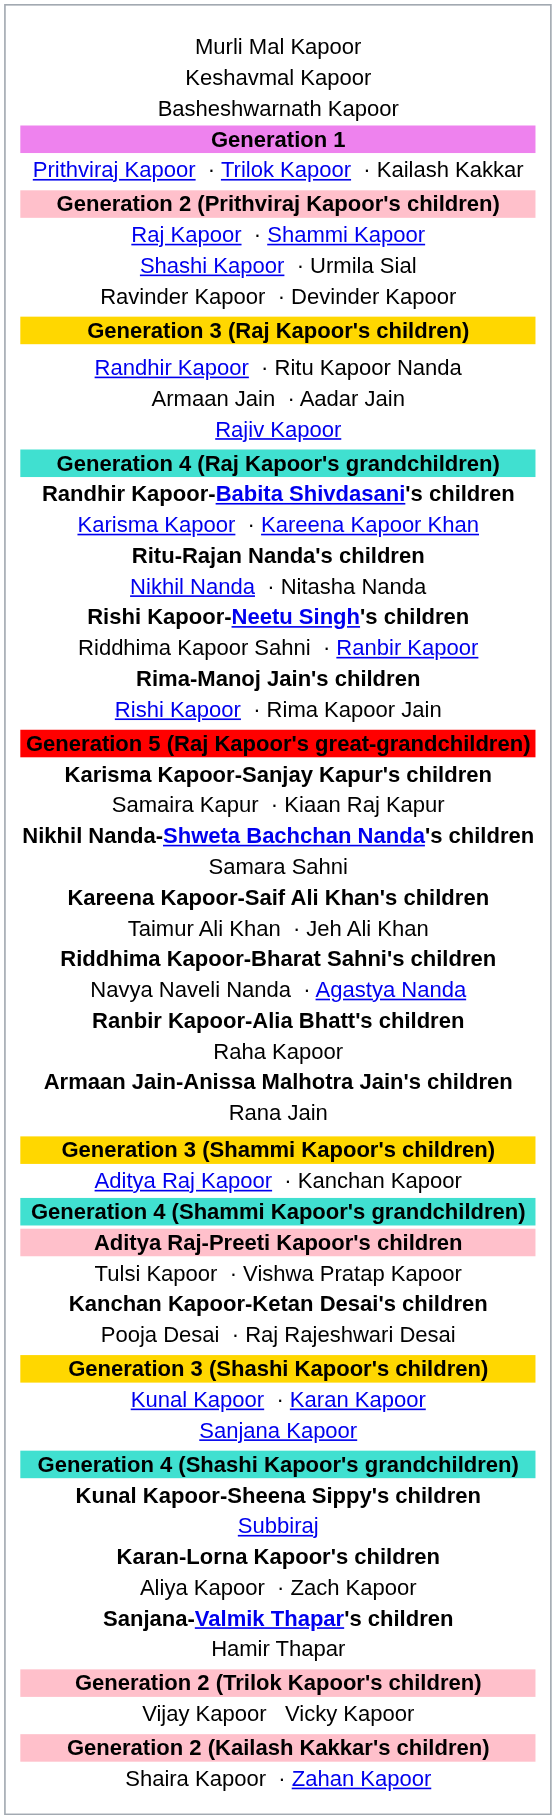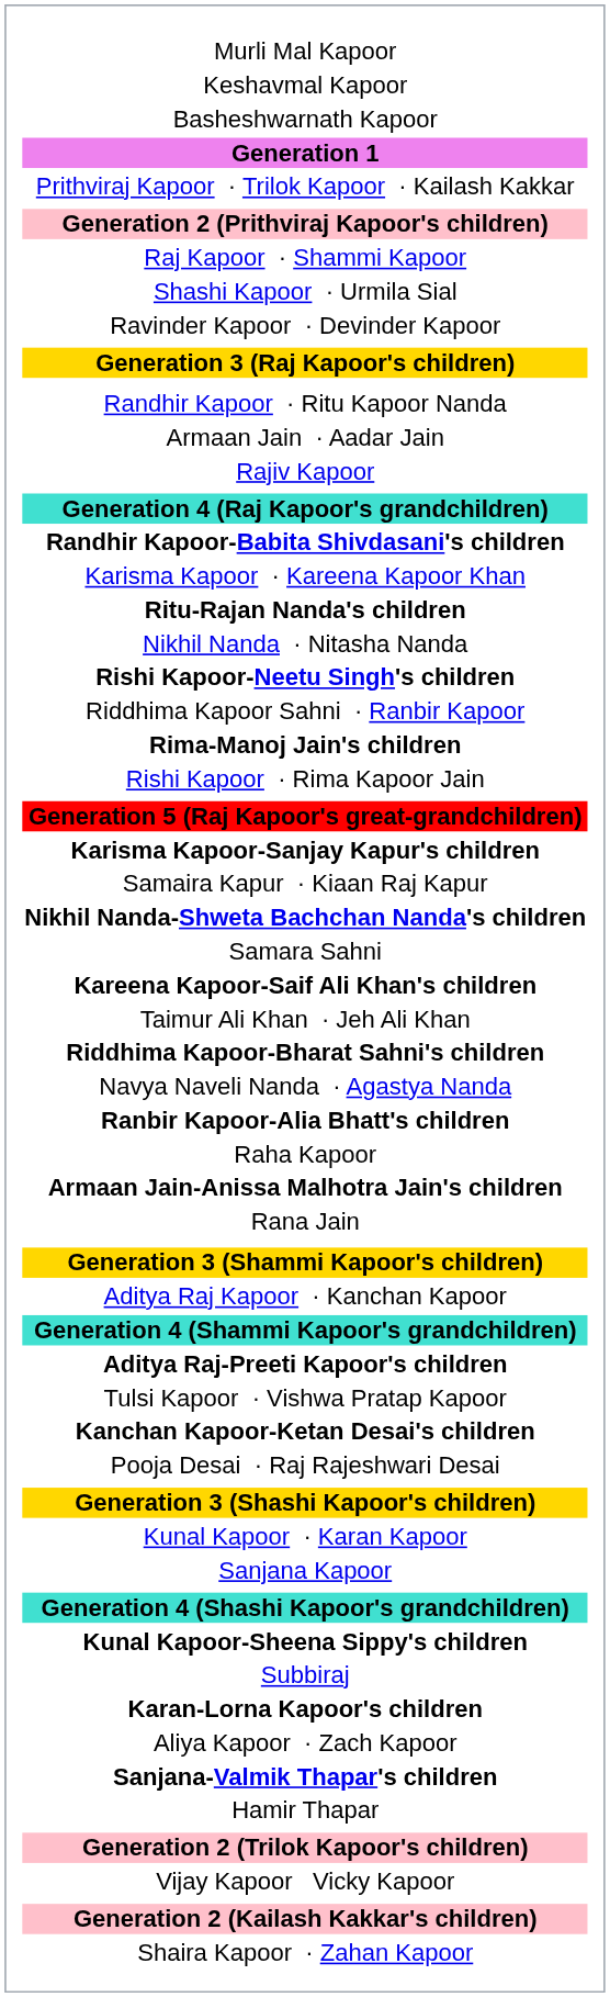row 39 | column 1: pink background -> no background
